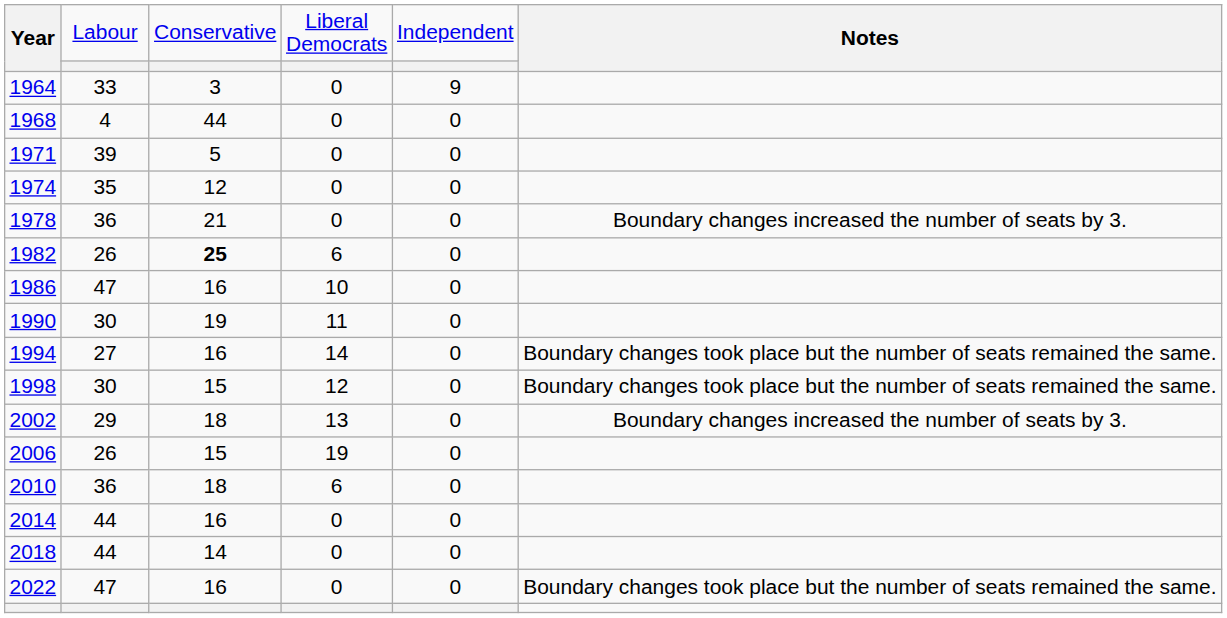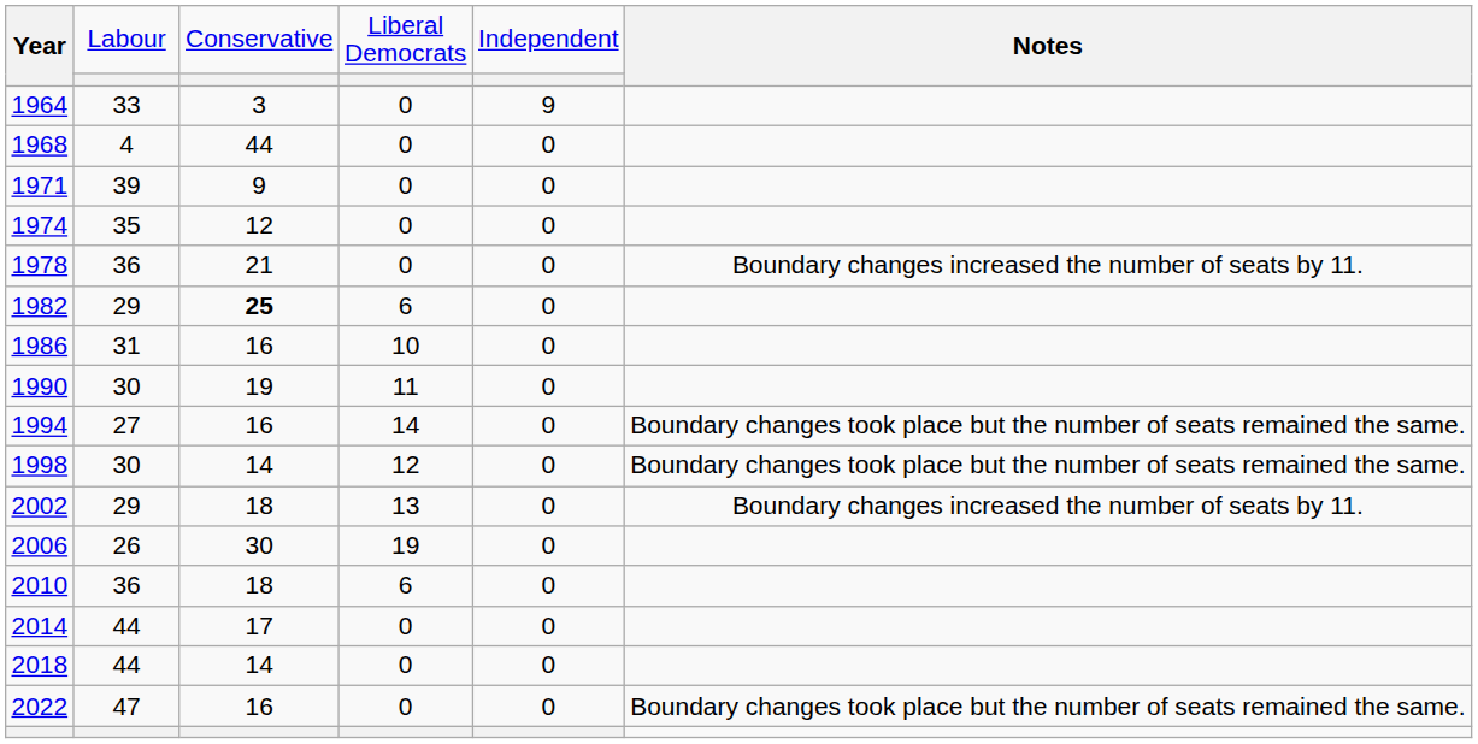1971 | column 3: 5 -> 9
1978 | column 6: Boundary changes increased the number of seats by 3. -> Boundary changes increased the number of seats by 11.
1982 | column 2: 26 -> 29
1986 | column 2: 47 -> 31
1998 | column 3: 15 -> 14
2002 | column 6: Boundary changes increased the number of seats by 3. -> Boundary changes increased the number of seats by 11.
2006 | column 3: 15 -> 30
2014 | column 3: 16 -> 17
